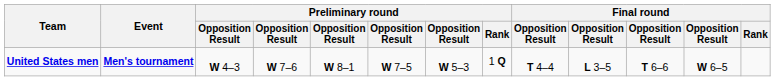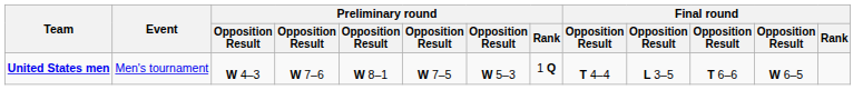United States men | Event: bold -> normal
